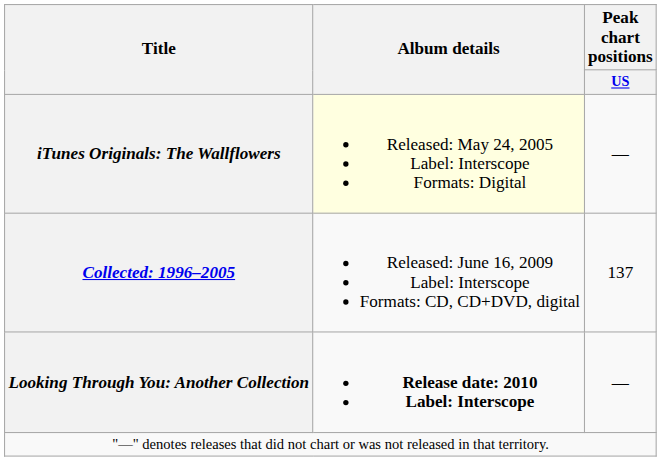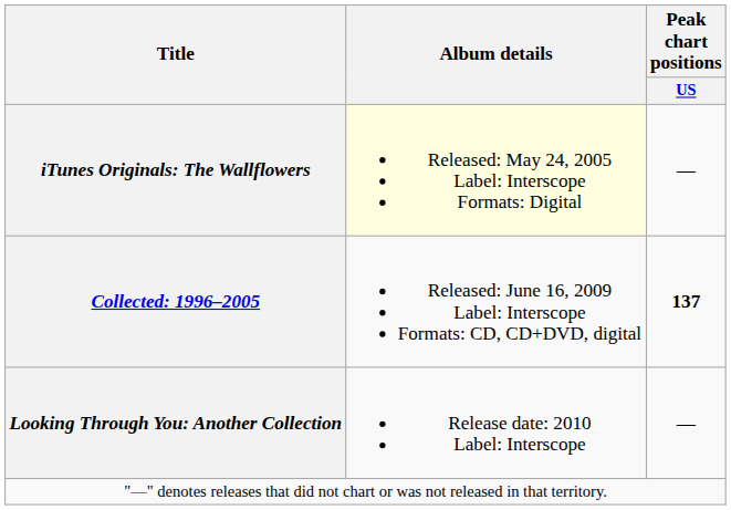Collected: 1996–2005 | Peak chart positions / US: normal -> bold
Looking Through You: Another Collection | Album details: bold -> normal
